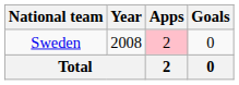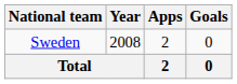Sweden | Apps: pink background -> no background
